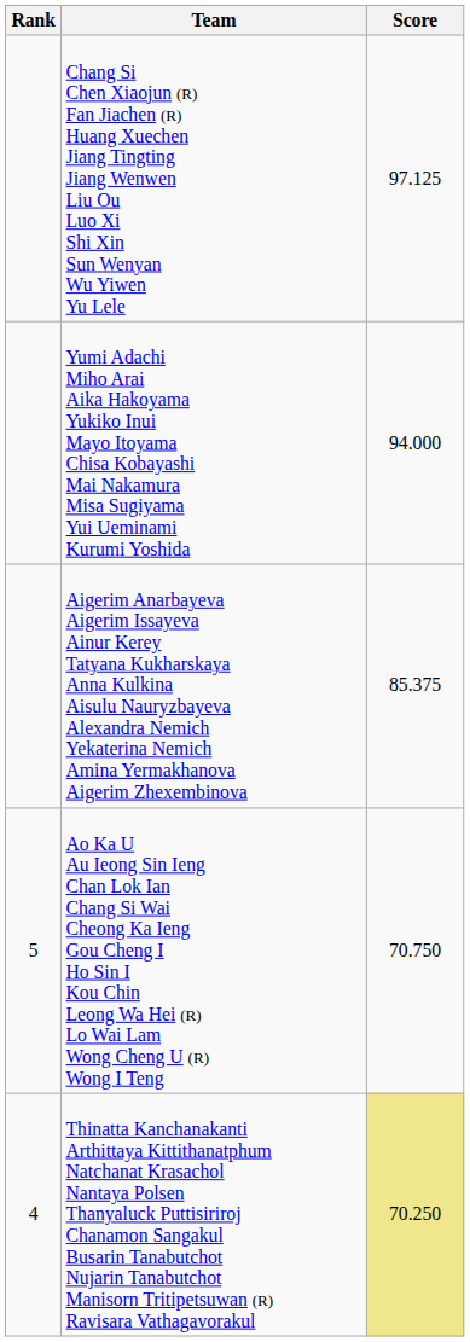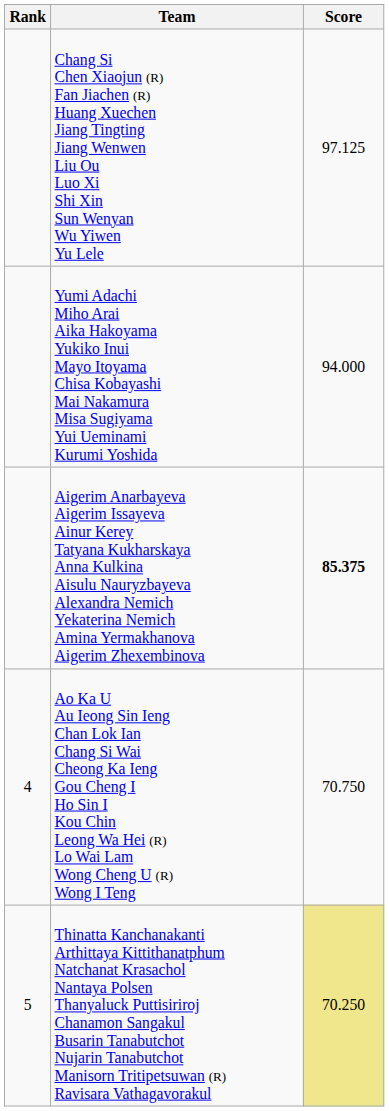row 4 | Score: normal -> bold
row 5 | Rank: 5 -> 4
row 6 | Rank: 4 -> 5
